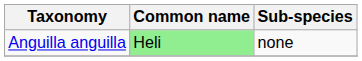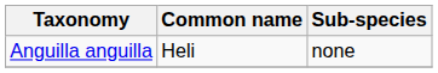Anguilla anguilla | Common name: lightgreen background -> no background
